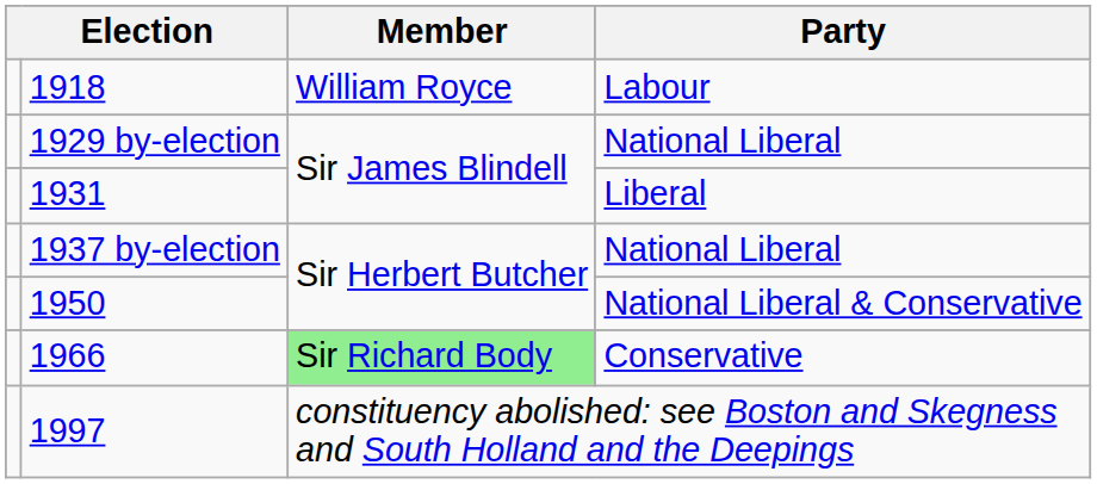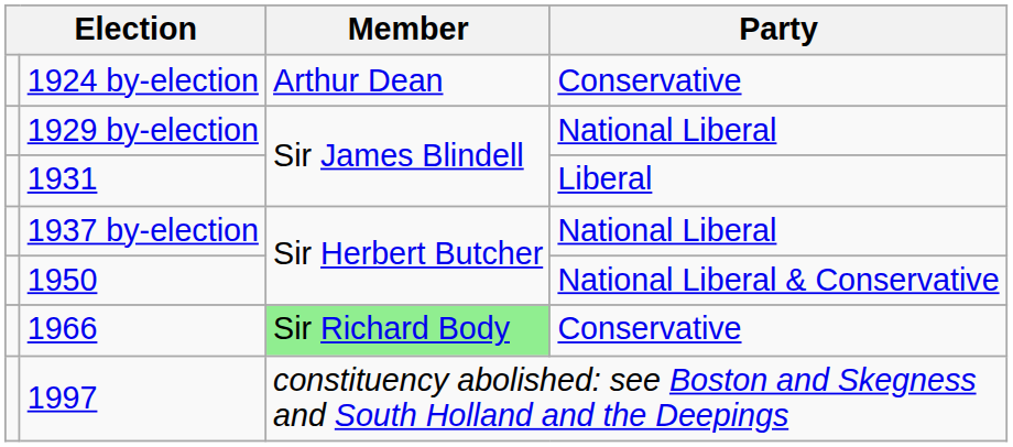- row: 1918 | William Royce | Labour
+ row: 1924 by-election | Arthur Dean | Conservative
